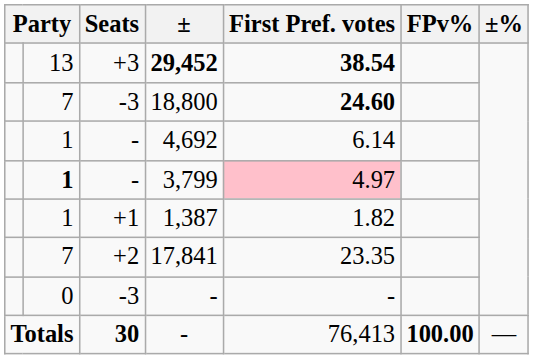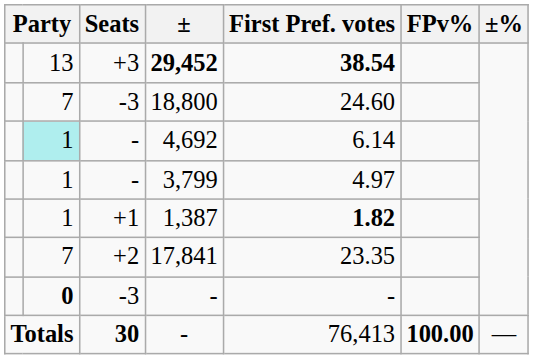18,800 | First Pref. votes: bold -> normal
4,692 | column 2: no background -> paleturquoise background
3,799 | column 2: bold -> normal
3,799 | First Pref. votes: pink background -> no background
1,387 | First Pref. votes: normal -> bold
-3 / - | column 2: normal -> bold
